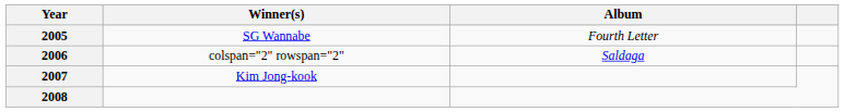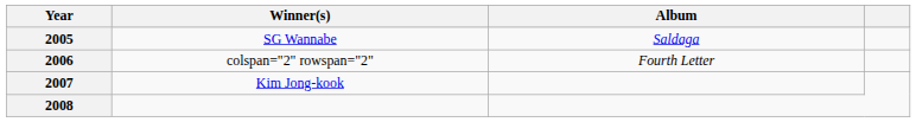2005 | Album: Fourth Letter -> Saldaga
2006 | Album: Saldaga -> Fourth Letter
